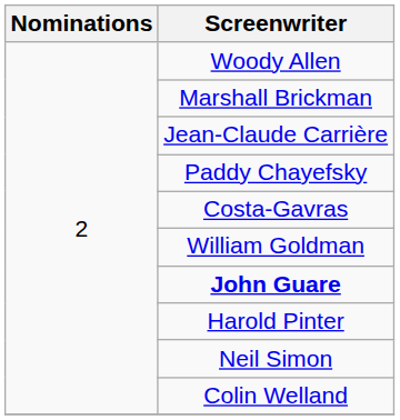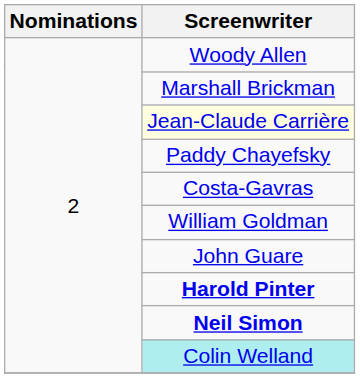Jean-Claude Carrière | Screenwriter: no background -> lightyellow background
John Guare | Screenwriter: bold -> normal
Harold Pinter | Screenwriter: normal -> bold
Neil Simon | Screenwriter: normal -> bold
Colin Welland | Screenwriter: no background -> paleturquoise background
